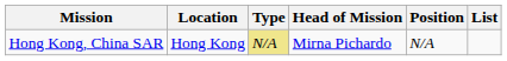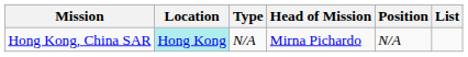Hong Kong, China SAR | Location: no background -> paleturquoise background
Hong Kong, China SAR | Type: khaki background -> no background
